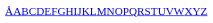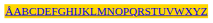row 1 | column 1: no background -> gold background
